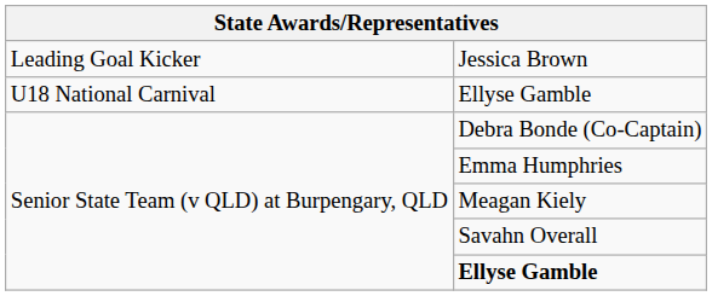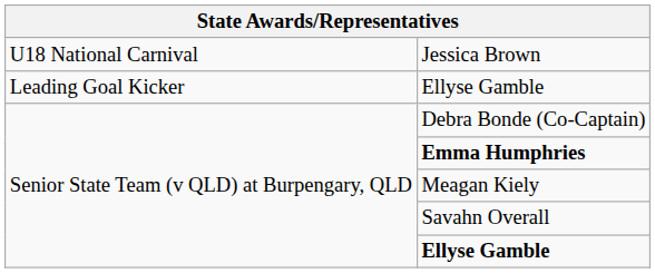row 2 | column 1: Leading Goal Kicker -> U18 National Carnival
row 3 | column 1: U18 National Carnival -> Leading Goal Kicker
row 5 | column 2: normal -> bold
